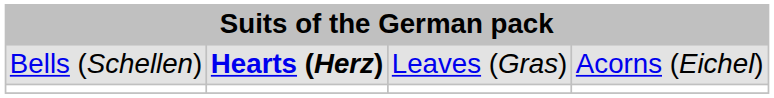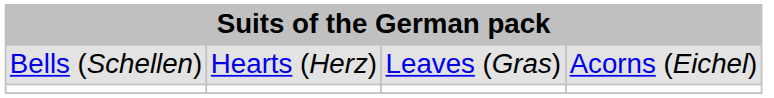Bells (Schellen) | column 2: bold -> normal
